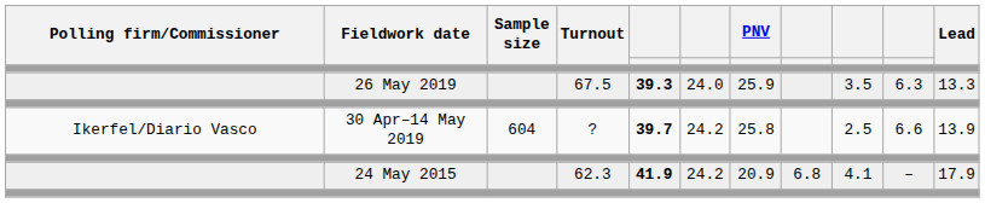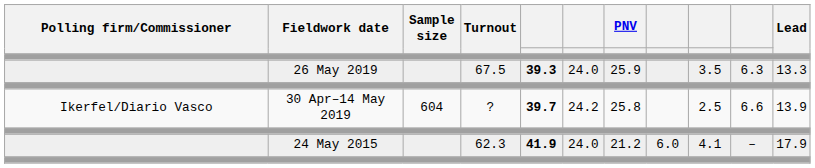24 May 2015 | column 6: 24.2 -> 24.0
24 May 2015 | PNV: 20.9 -> 21.2
24 May 2015 | column 8: 6.8 -> 6.0
